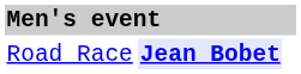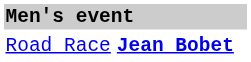Road Race | column 2: lavender background -> no background
